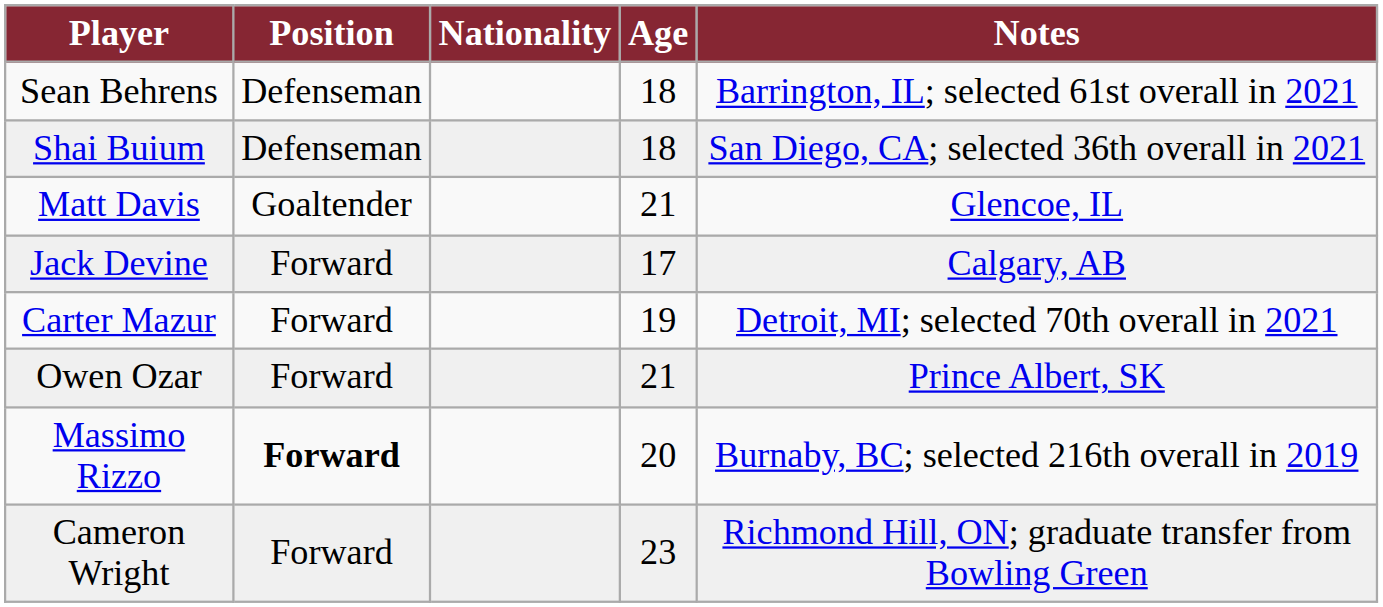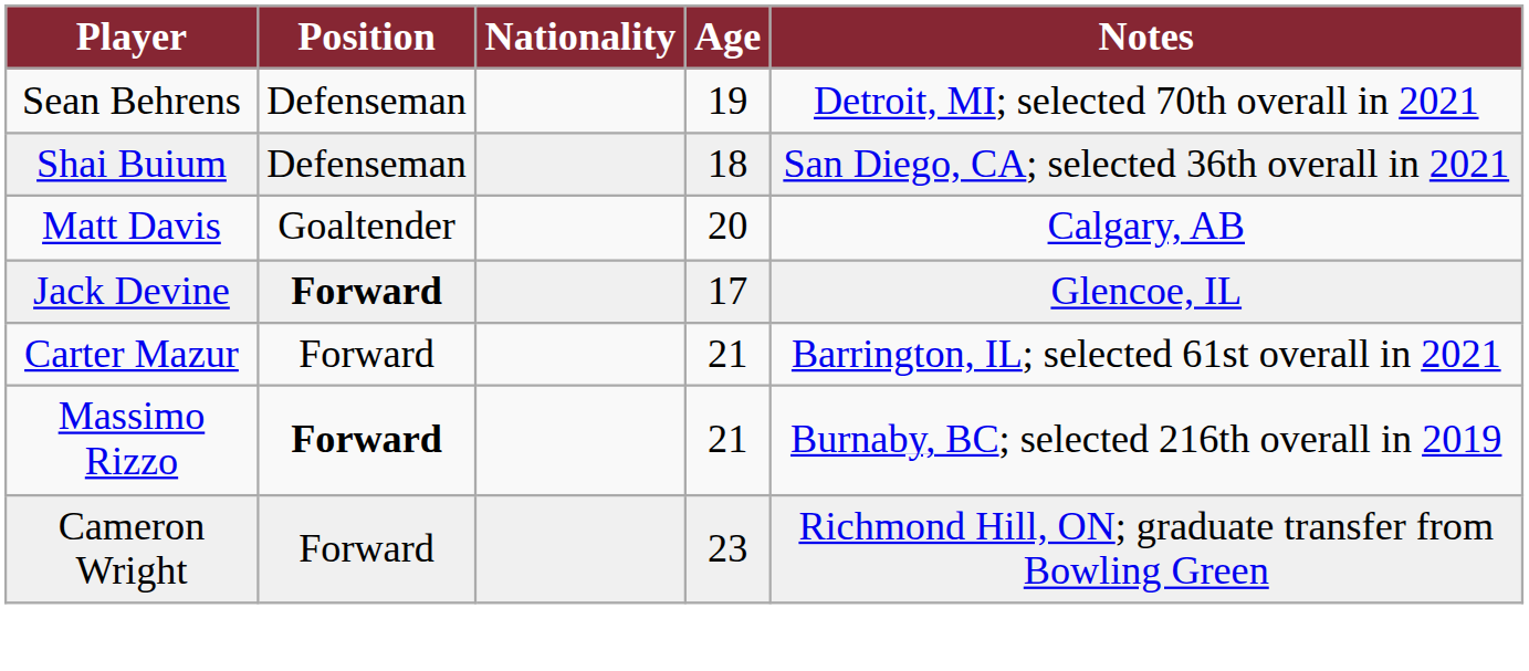Sean Behrens | Age: 18 -> 19
Sean Behrens | Notes: Barrington, IL; selected 61st overall in 2021 -> Detroit, MI; selected 70th overall in 2021
Matt Davis | Age: 21 -> 20
Matt Davis | Notes: Glencoe, IL -> Calgary, AB
Jack Devine | Position: normal -> bold
Jack Devine | Notes: Calgary, AB -> Glencoe, IL
Carter Mazur | Age: 19 -> 21
Carter Mazur | Notes: Detroit, MI; selected 70th overall in 2021 -> Barrington, IL; selected 61st overall in 2021
- row: Owen Ozar | Forward | 21 | Prince Albert, SK
Massimo Rizzo | Age: 20 -> 21
